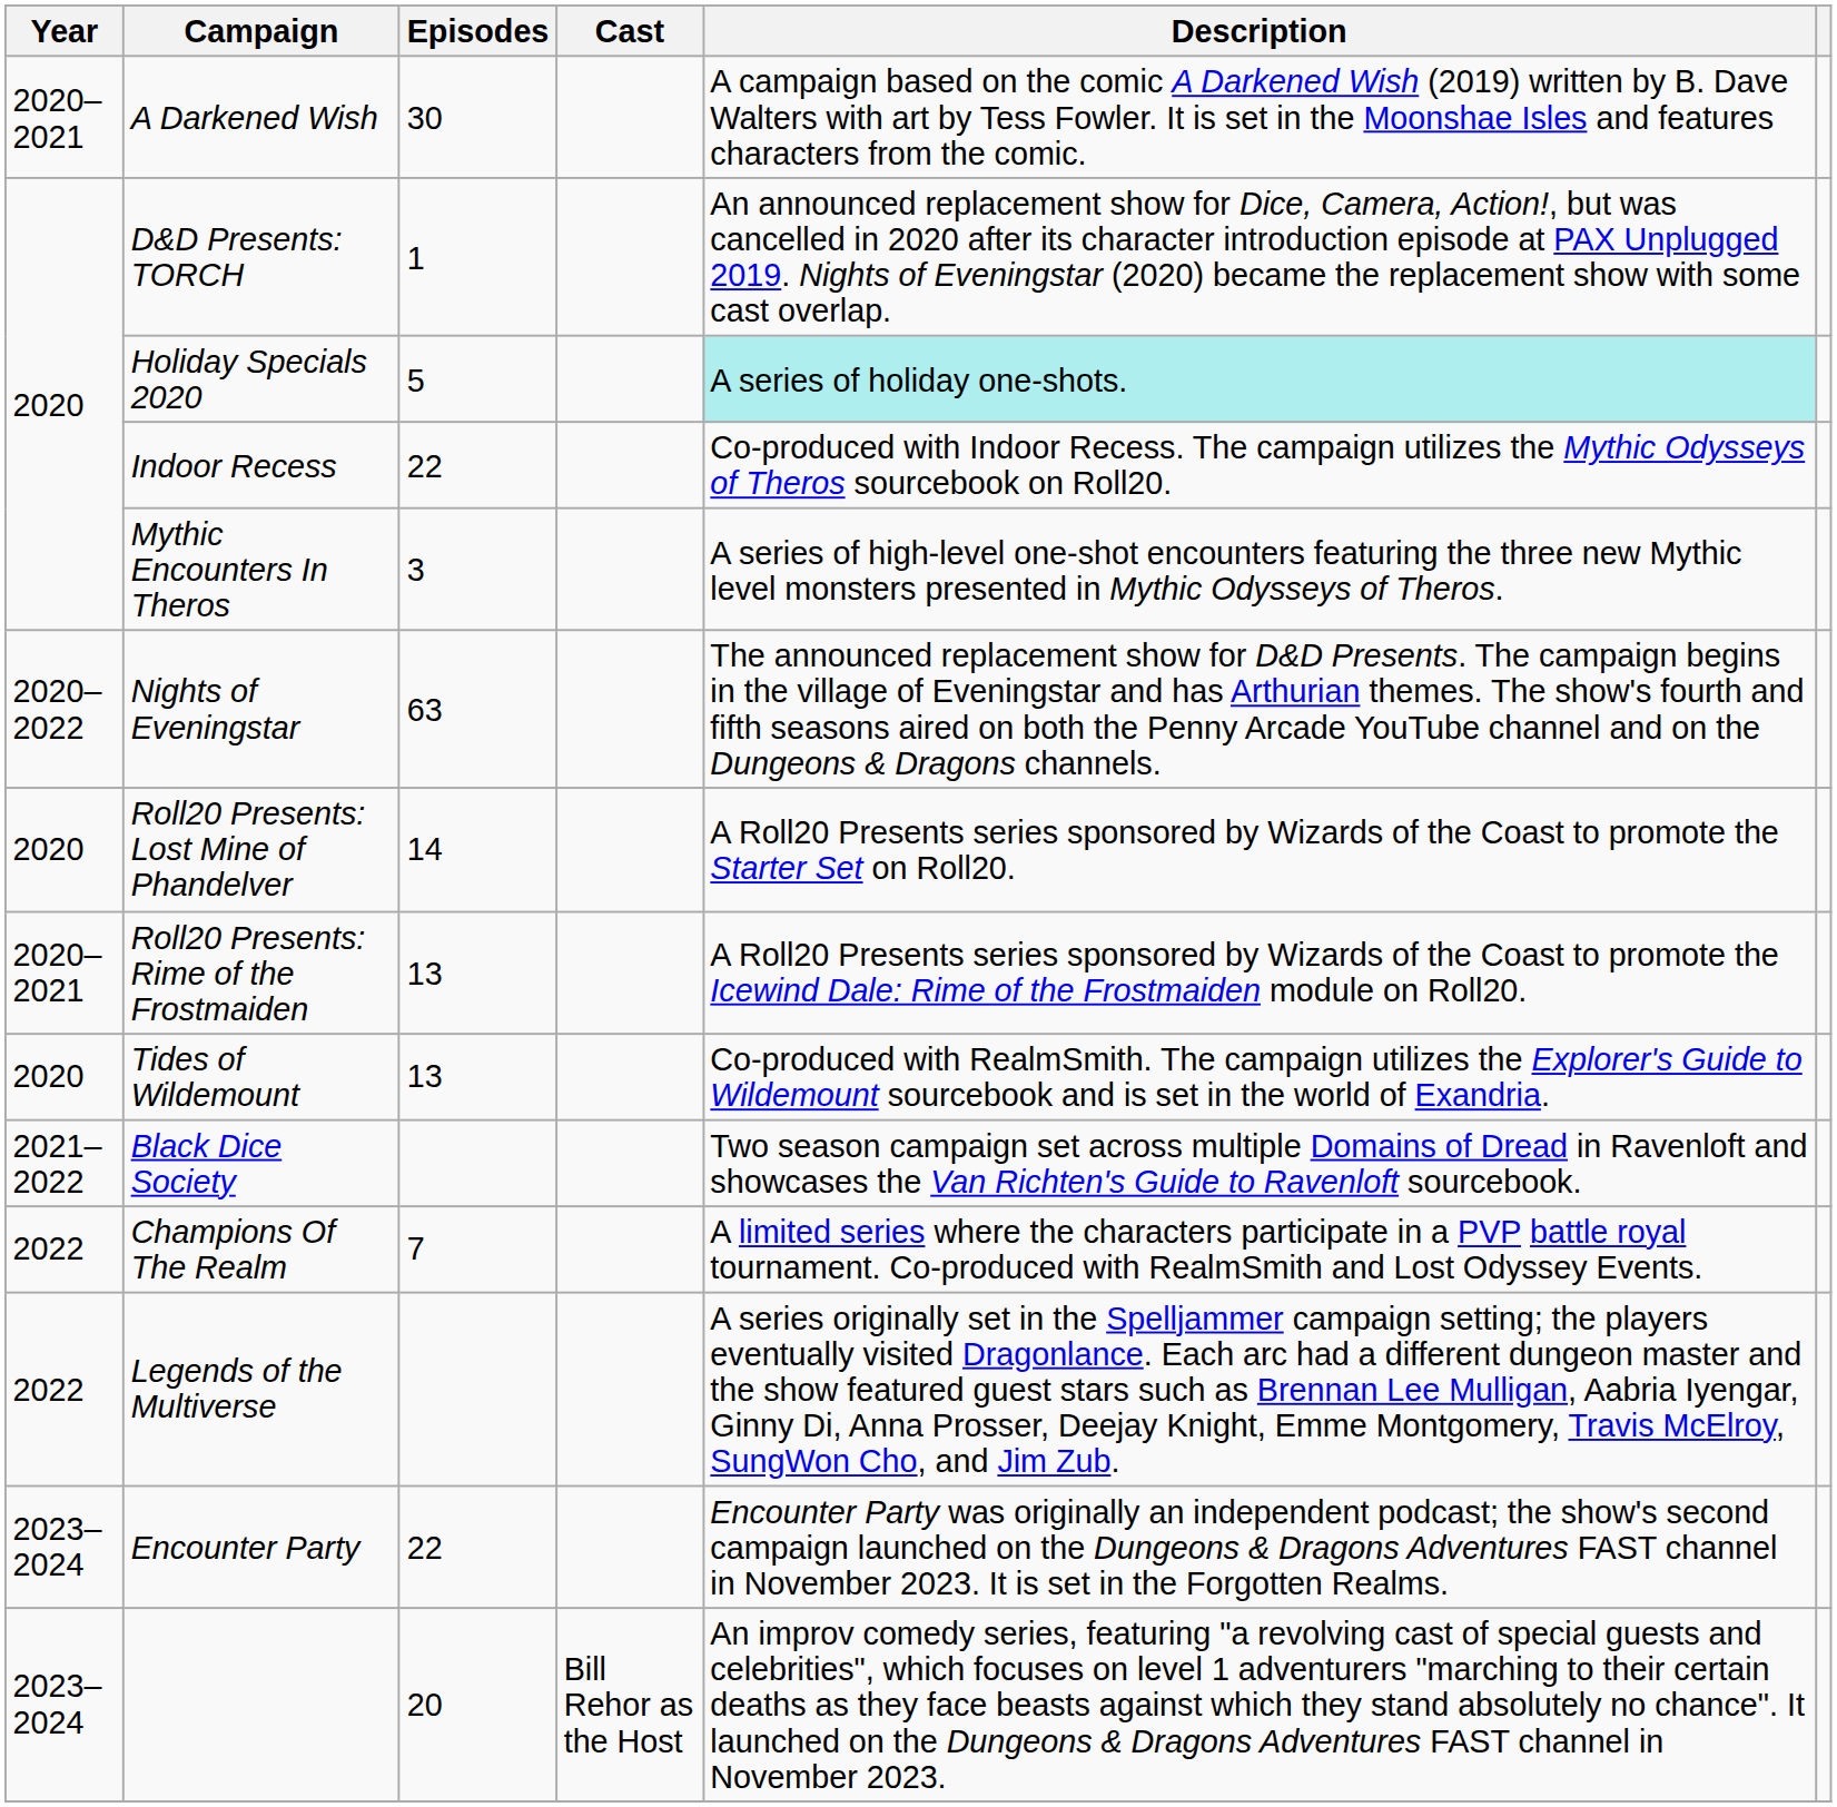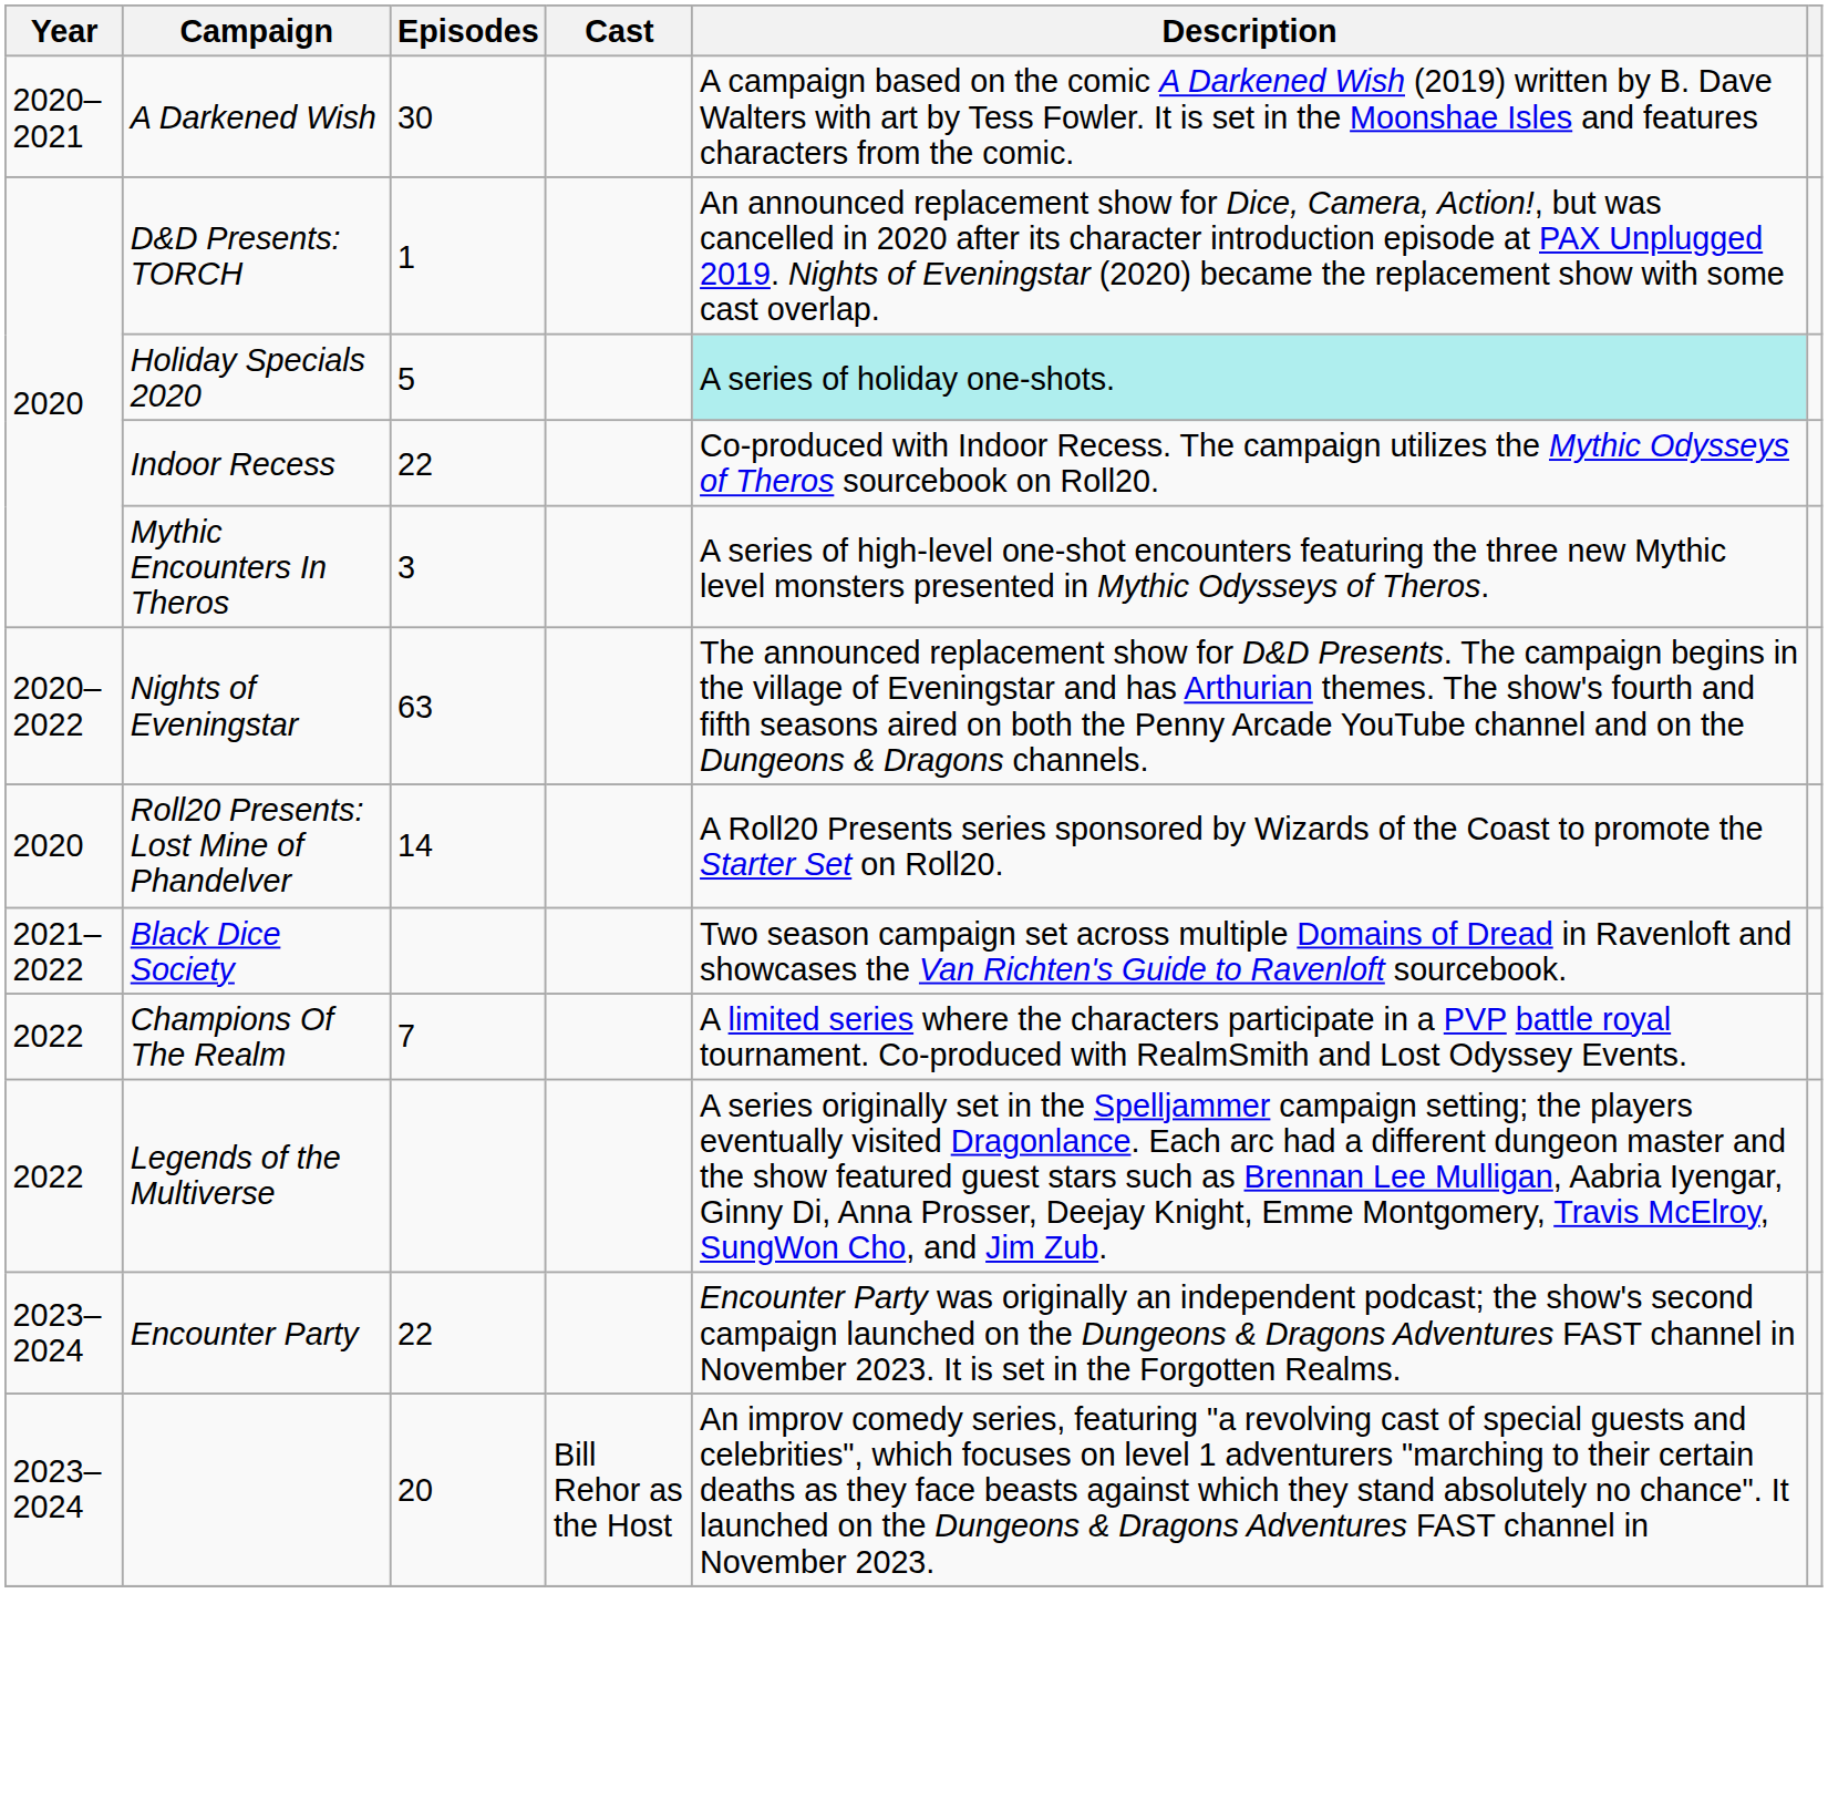- row: 2020–2021 | Roll20 Presents: Rime of the Frostmaiden | 13 | A Roll20 Presents series sponsored by Wizards of the Coast to promote the Icewind Dale: Rime of the Frostmaiden module on Roll20.
- row: 2020 | Tides of Wildemount | 13 | Co-produced with RealmSmith. The campaign utilizes the Explorer's Guide to Wildemount sourcebook and is set in the world of Exandria.
